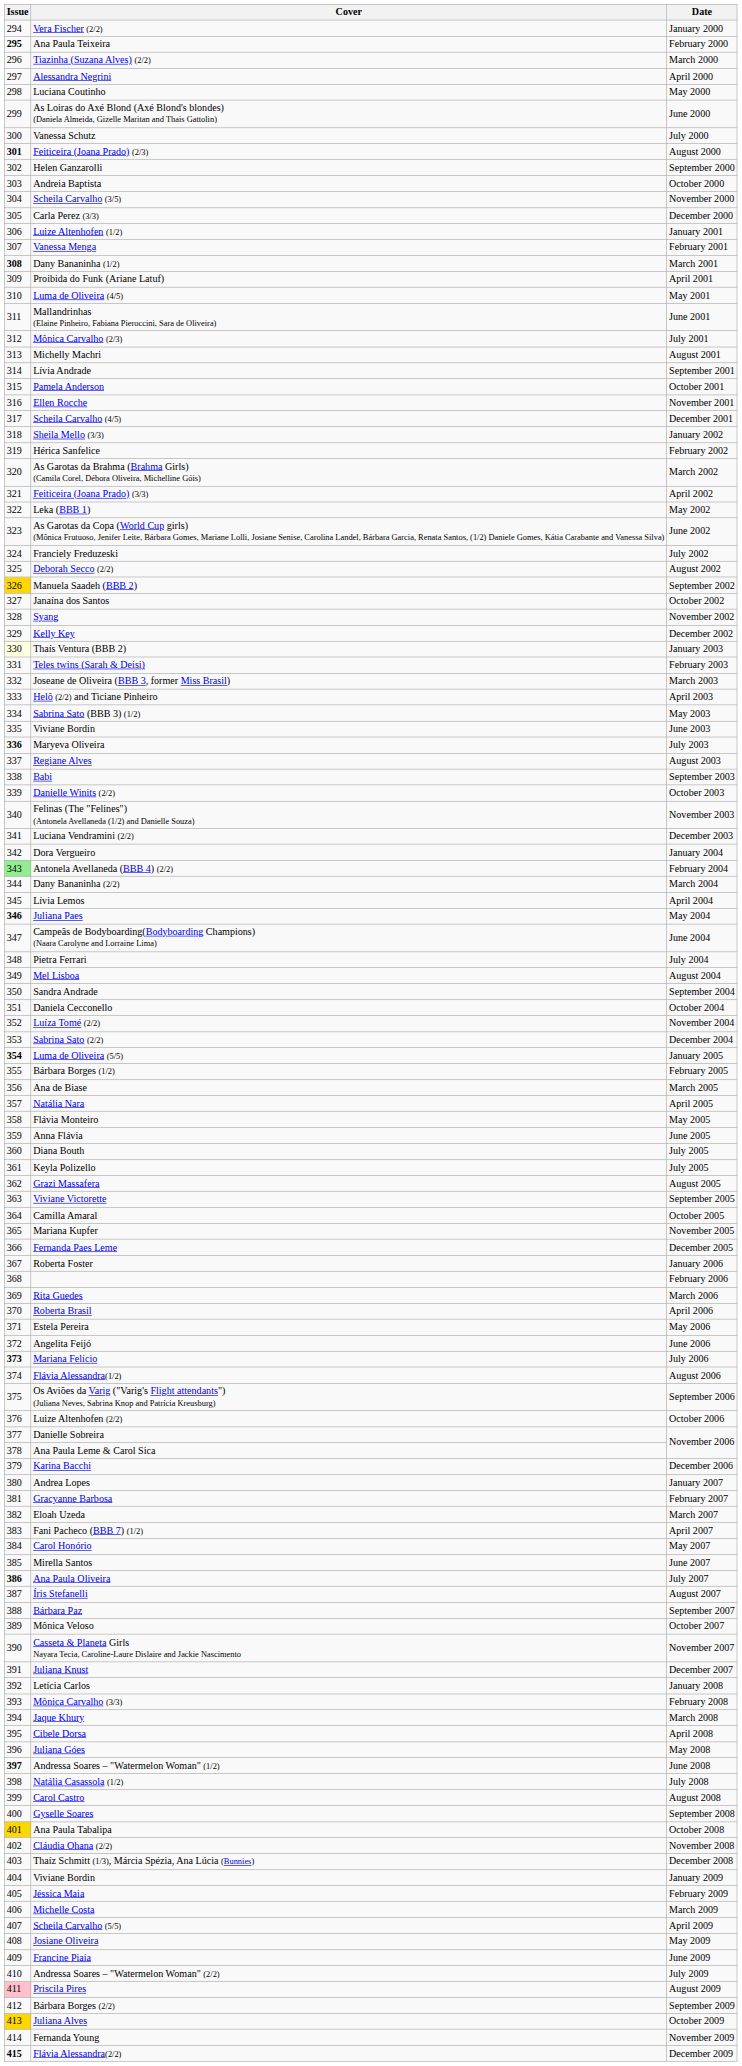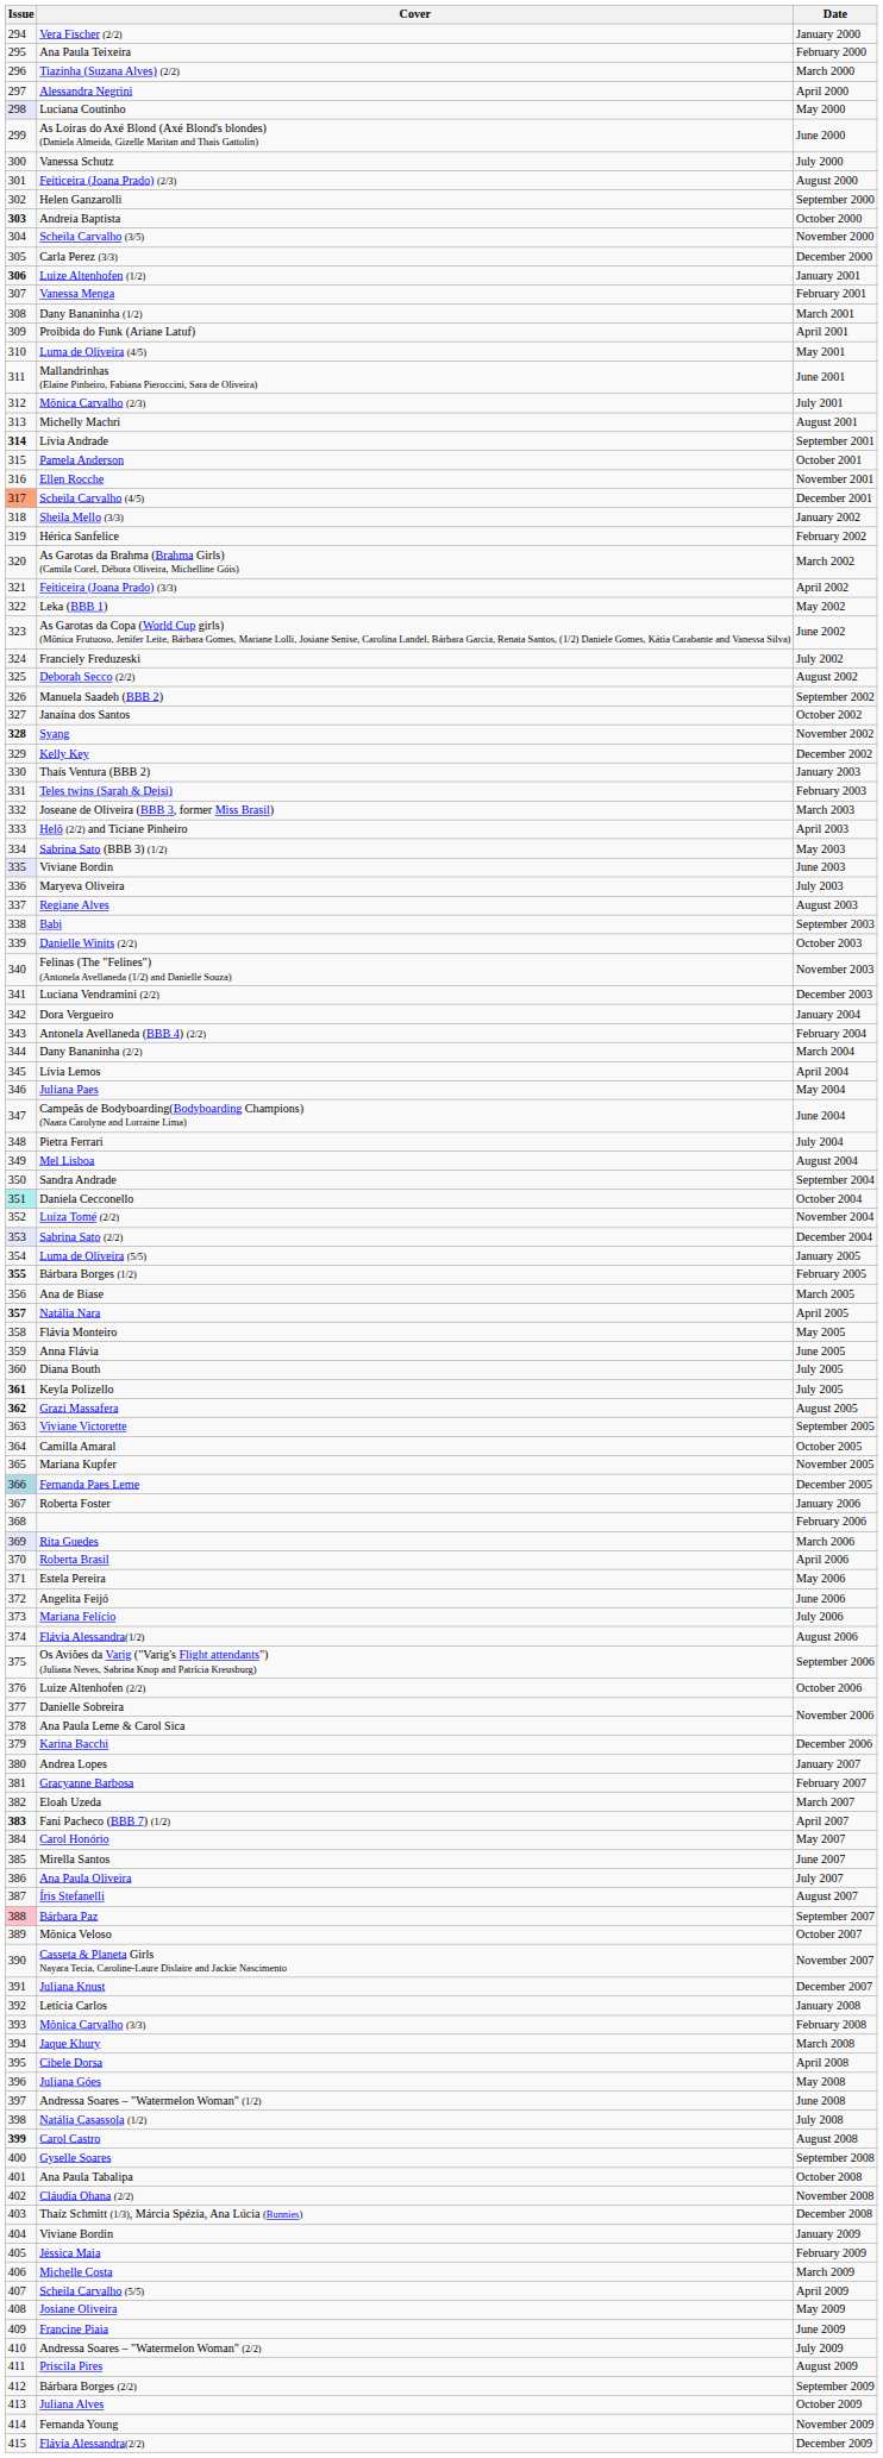Ana Paula Teixeira | Issue: bold -> normal
Luciana Coutinho | Issue: no background -> lavender background
Feiticeira (Joana Prado) (2/3) | Issue: bold -> normal
Andreia Baptista | Issue: normal -> bold
Luize Altenhofen (1/2) | Issue: normal -> bold
Dany Bananinha (1/2) | Issue: bold -> normal
Lívia Andrade | Issue: normal -> bold
Scheila Carvalho (4/5) | Issue: no background -> lightsalmon background
Manuela Saadeh (BBB 2) | Issue: gold background -> no background
Syang | Issue: normal -> bold
Thaís Ventura (BBB 2) | Issue: lightyellow background -> no background
Viviane Bordin / June 2003 | Issue: no background -> lavender background
Maryeva Oliveira | Issue: bold -> normal
Antonela Avellaneda (BBB 4) (2/2) | Issue: lightgreen background -> no background
Juliana Paes | Issue: bold -> normal
Daniela Cecconello | Issue: no background -> paleturquoise background
Sabrina Sato (2/2) | Issue: no background -> lavender background
Luma de Oliveira (5/5) | Issue: bold -> normal
Bárbara Borges (1/2) | Issue: normal -> bold
Natália Nara | Issue: normal -> bold
Keyla Polizello | Issue: normal -> bold
Grazi Massafera | Issue: normal -> bold
Fernanda Paes Leme | Issue: no background -> lightblue background
Rita Guedes | Issue: no background -> lavender background
Mariana Felício | Issue: bold -> normal
Fani Pacheco (BBB 7) (1/2) | Issue: normal -> bold
Ana Paula Oliveira | Issue: bold -> normal
Bárbara Paz | Issue: no background -> pink background
Andressa Soares – "Watermelon Woman" (1/2) | Issue: bold -> normal
Carol Castro | Issue: normal -> bold
Ana Paula Tabalipa | Issue: gold background -> no background
Priscila Pires | Issue: pink background -> no background
Juliana Alves | Issue: gold background -> no background
Flávia Alessandra(2/2) | Issue: bold -> normal
